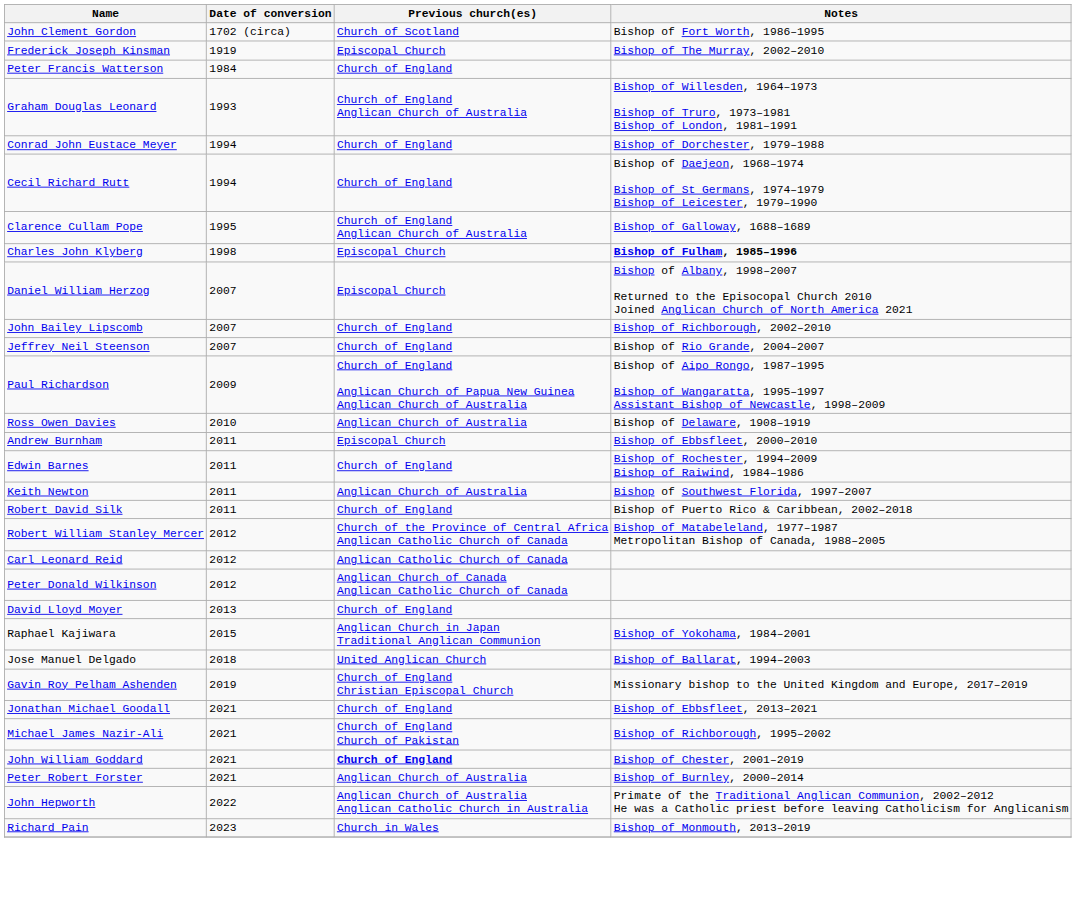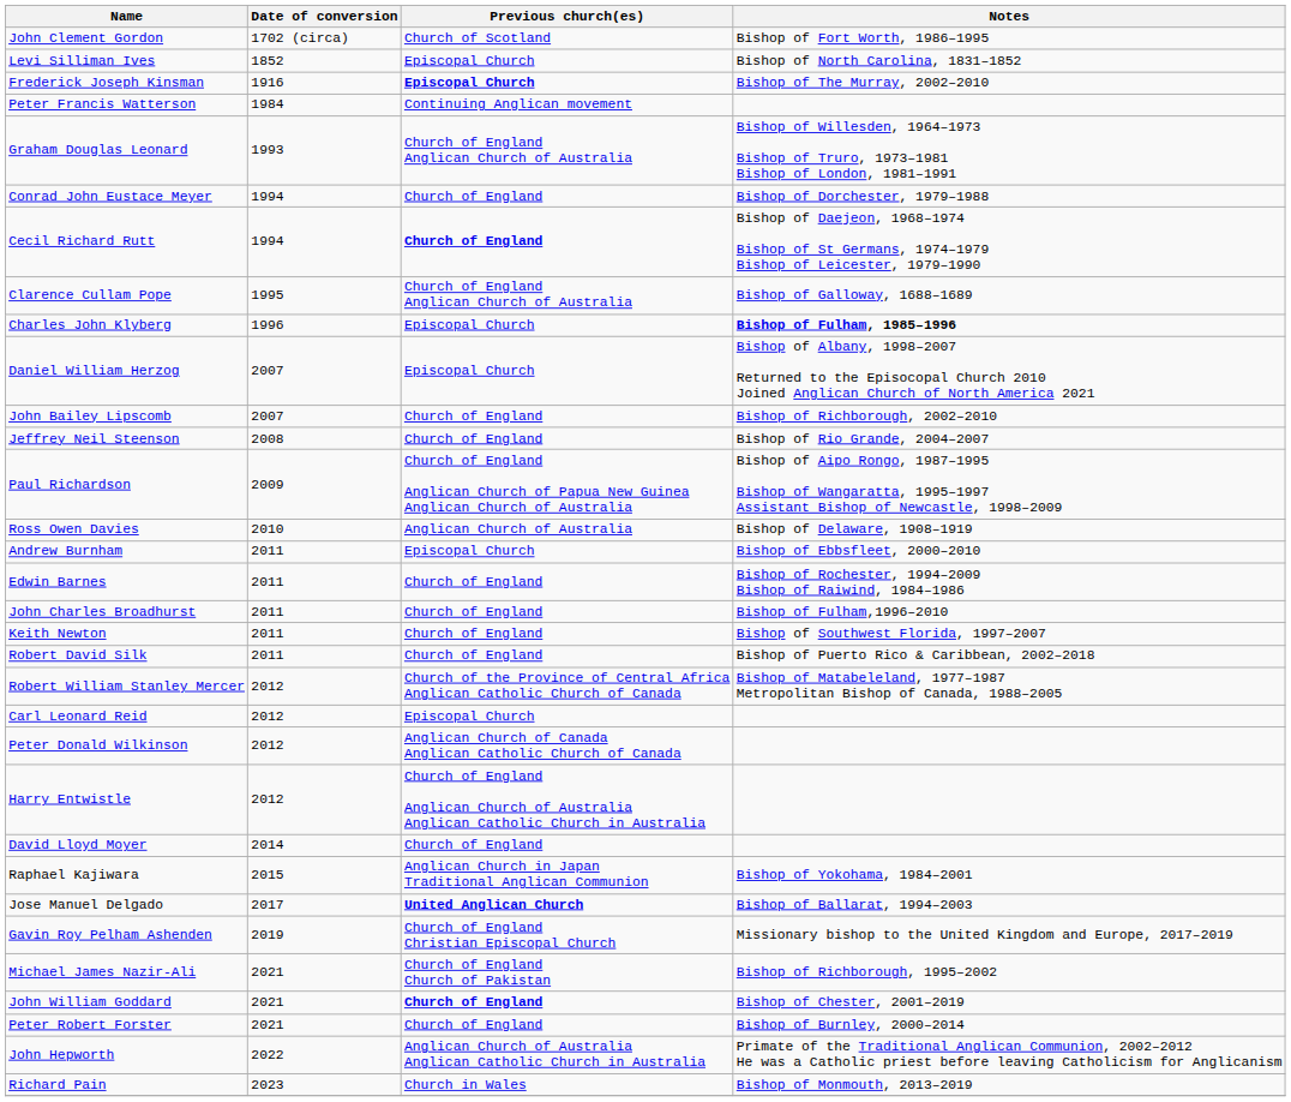+ row: Levi Silliman Ives | 1852 | Episcopal Church | Bishop of North Carolina, 1831–1852
Frederick Joseph Kinsman | Date of conversion: 1919 -> 1916
Frederick Joseph Kinsman | Previous church(es): normal -> bold
Peter Francis Watterson | Previous church(es): Church of England -> Continuing Anglican movement
Cecil Richard Rutt | Previous church(es): normal -> bold
Charles John Klyberg | Date of conversion: 1998 -> 1996
Jeffrey Neil Steenson | Date of conversion: 2007 -> 2008
+ row: John Charles Broadhurst | 2011 | Church of England | Bishop of Fulham,1996–2010
Keith Newton | Previous church(es): Anglican Church of Australia -> Church of England
Carl Leonard Reid | Previous church(es): Anglican Catholic Church of Canada -> Episcopal Church
+ row: Harry Entwistle | 2012 | Church of England Anglican Church of Australia Anglican Catholic Church in Australia
David Lloyd Moyer | Date of conversion: 2013 -> 2014
Jose Manuel Delgado | Date of conversion: 2018 -> 2017
Jose Manuel Delgado | Previous church(es): normal -> bold
- row: Jonathan Michael Goodall | 2021 | Church of England | Bishop of Ebbsfleet, 2013–2021
Peter Robert Forster | Previous church(es): Anglican Church of Australia -> Church of England
